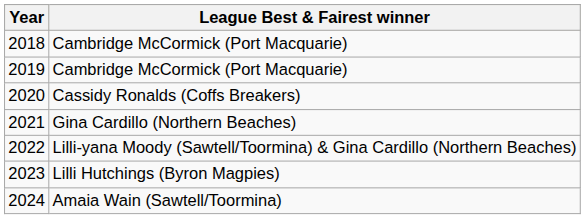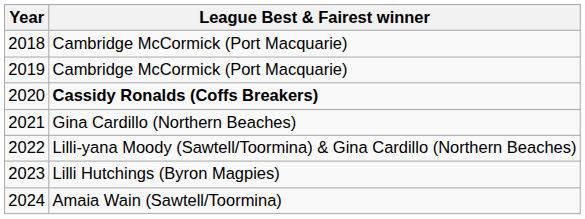2020 | League Best & Fairest winner: normal -> bold
